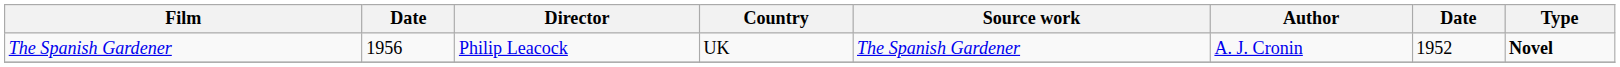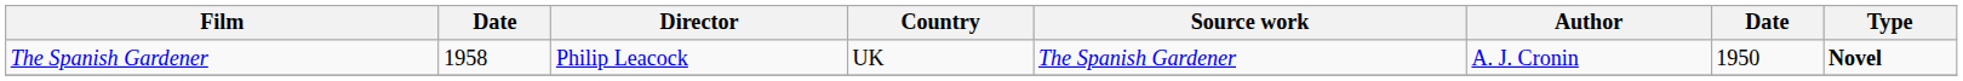row 2 | column 2: 1956 -> 1958
row 2 | column 7: 1952 -> 1950
